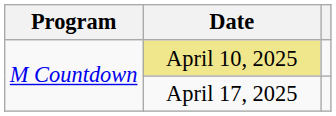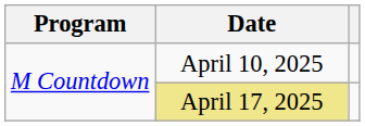April 10, 2025 | Date: khaki background -> no background
April 17, 2025 | Date: no background -> khaki background
